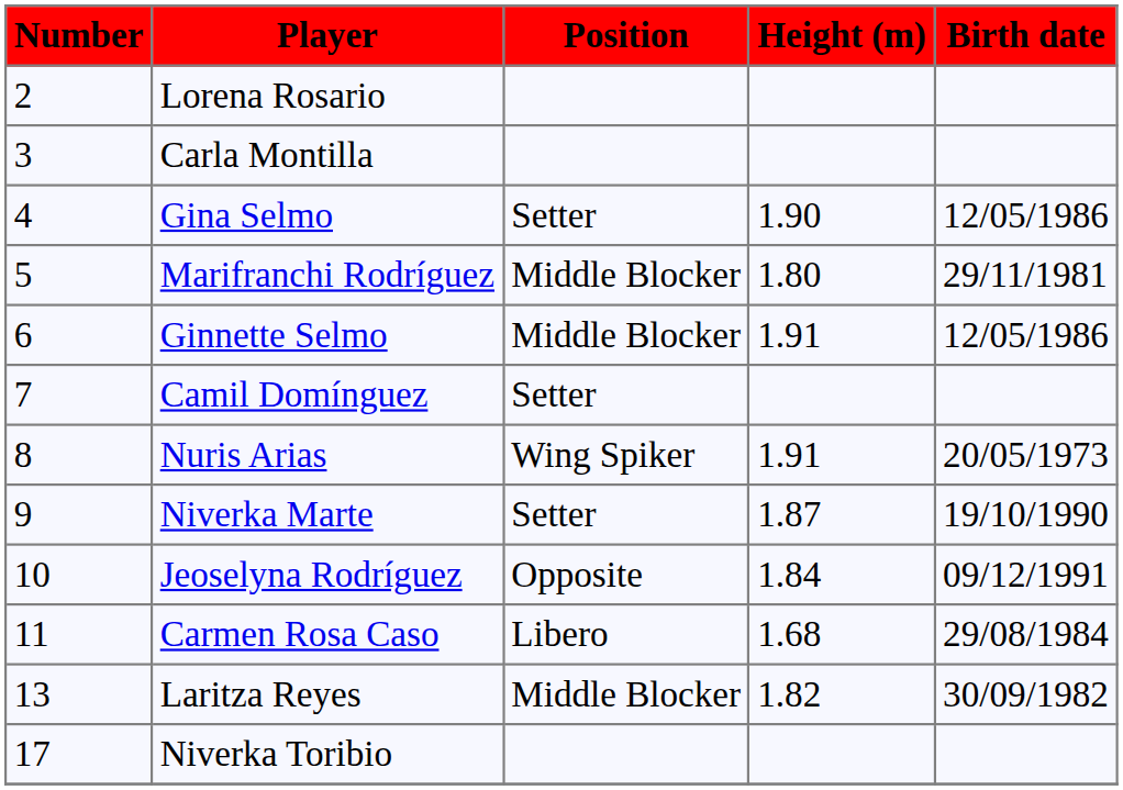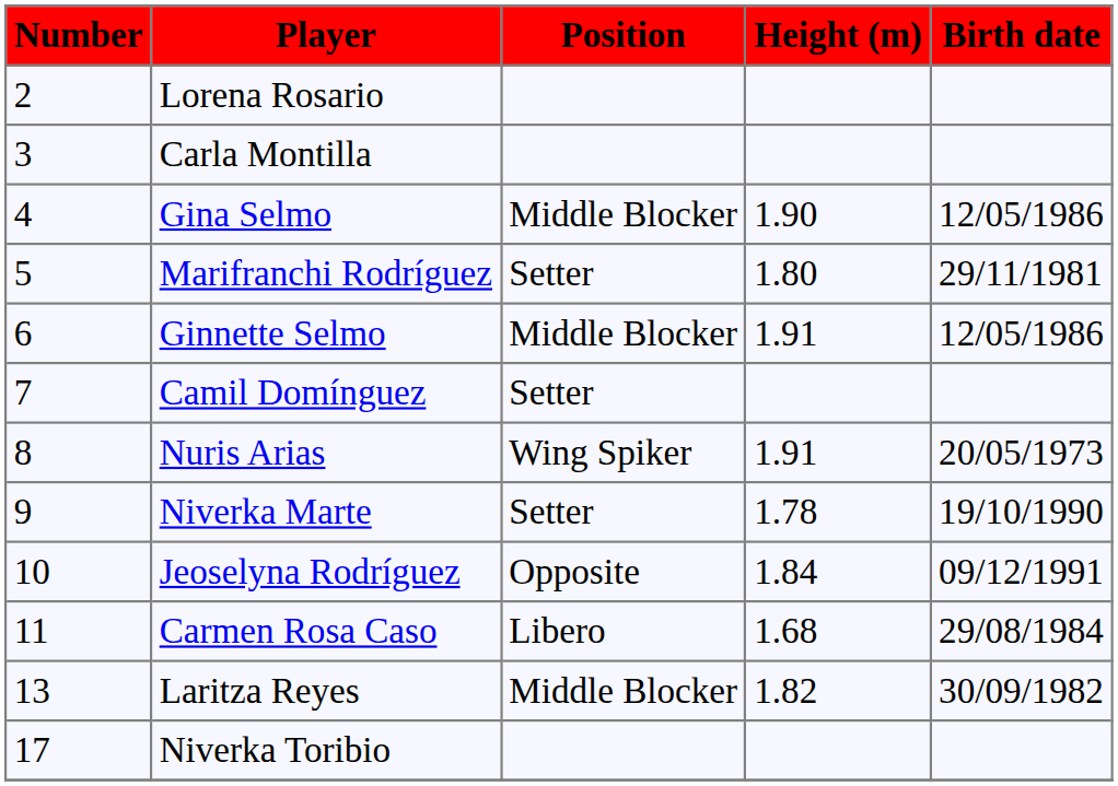Gina Selmo | Position: Setter -> Middle Blocker
Marifranchi Rodríguez | Position: Middle Blocker -> Setter
Niverka Marte | Height (m): 1.87 -> 1.78
